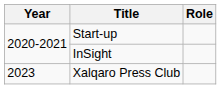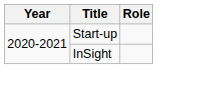- row: 2023 | Xalqaro Press Club
